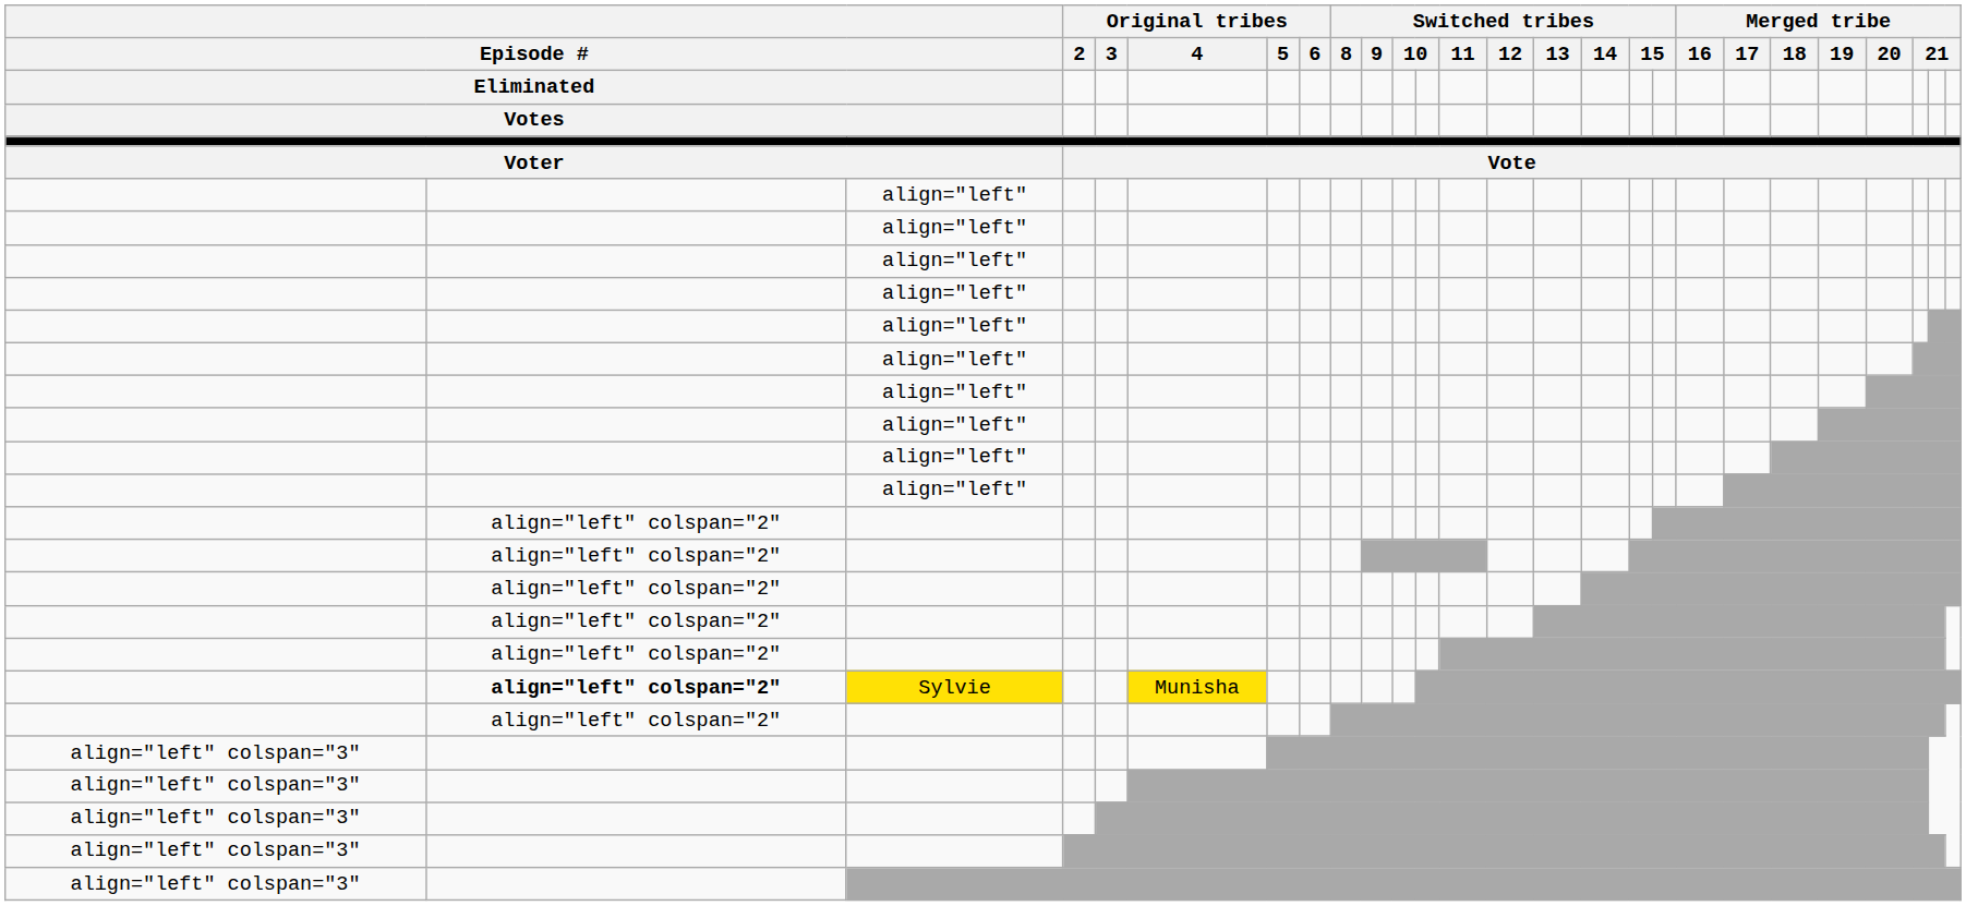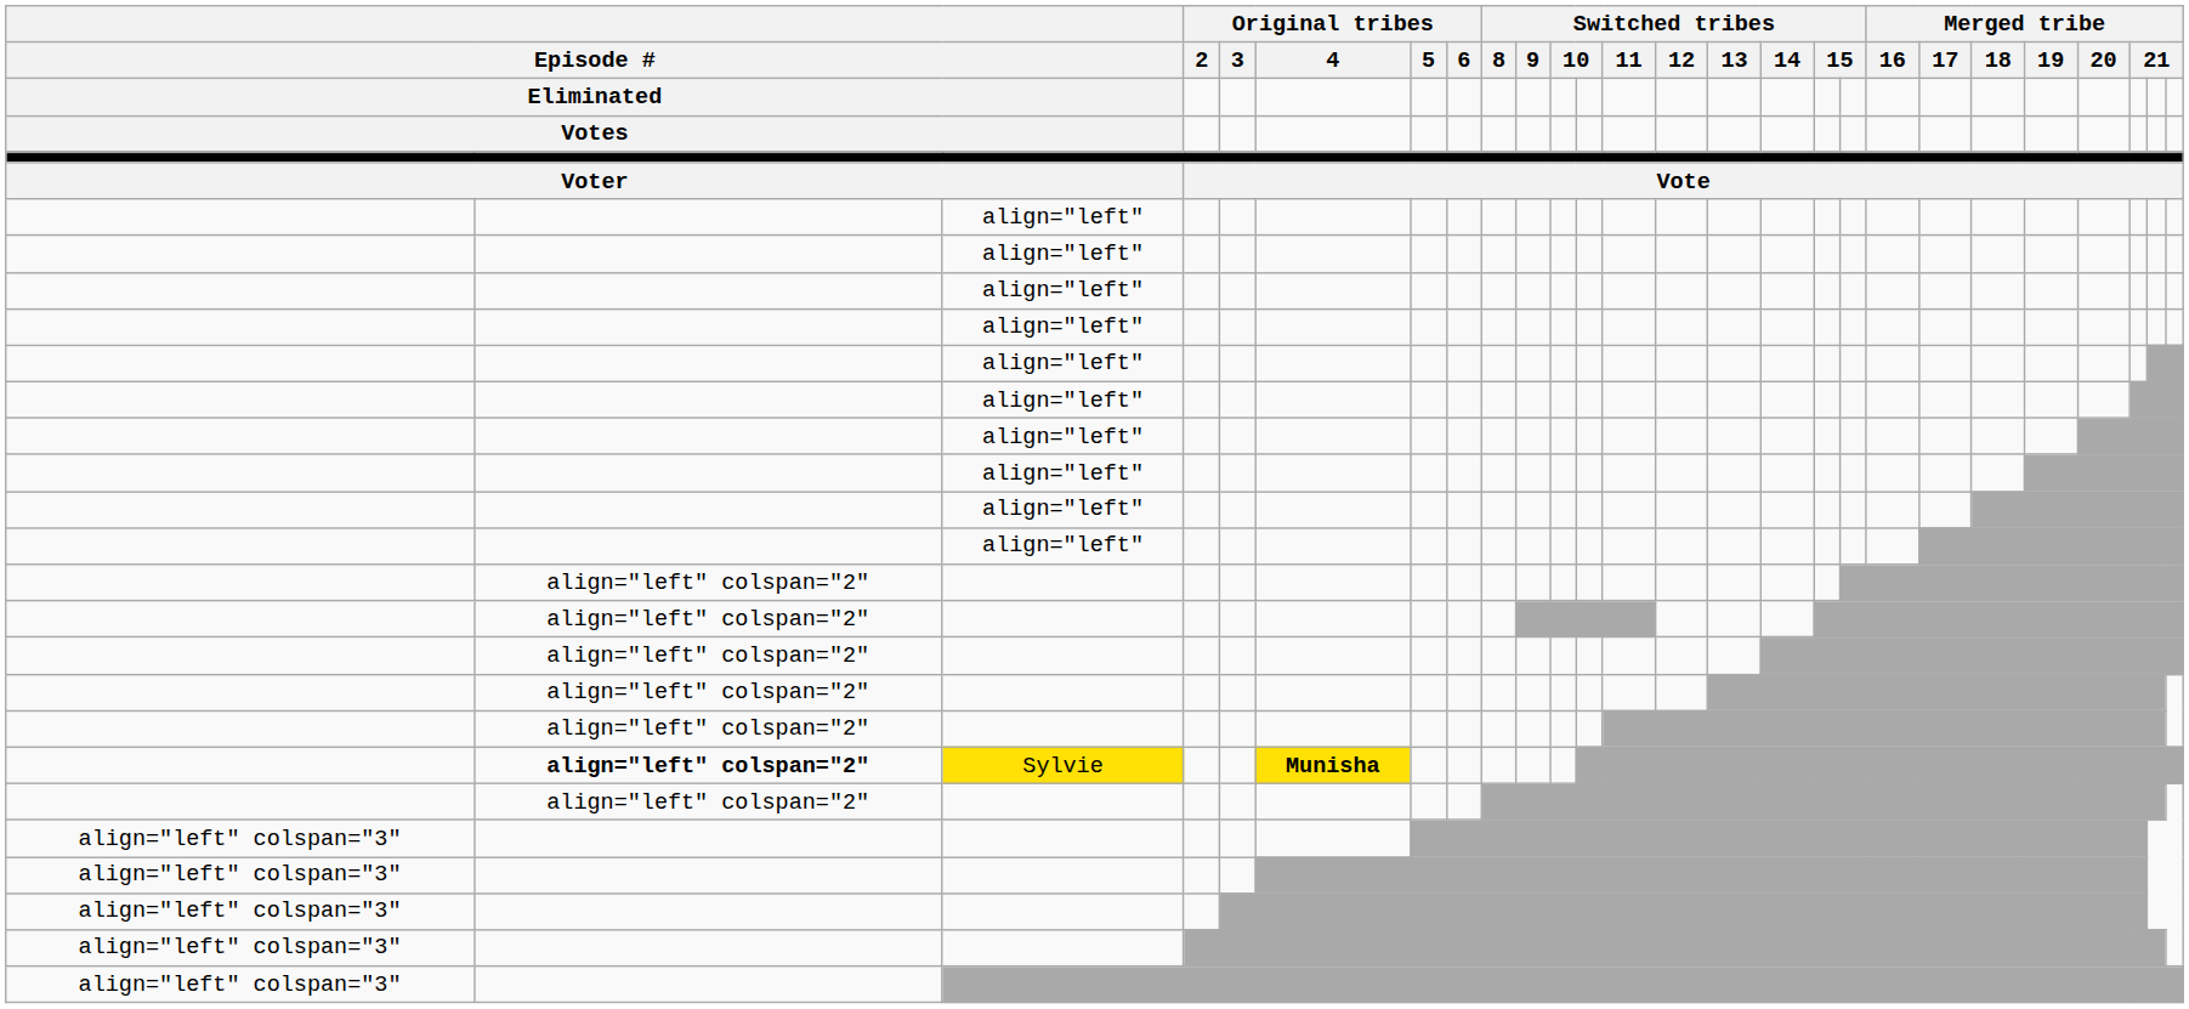Sylvie | Original tribes / 4: normal -> bold
